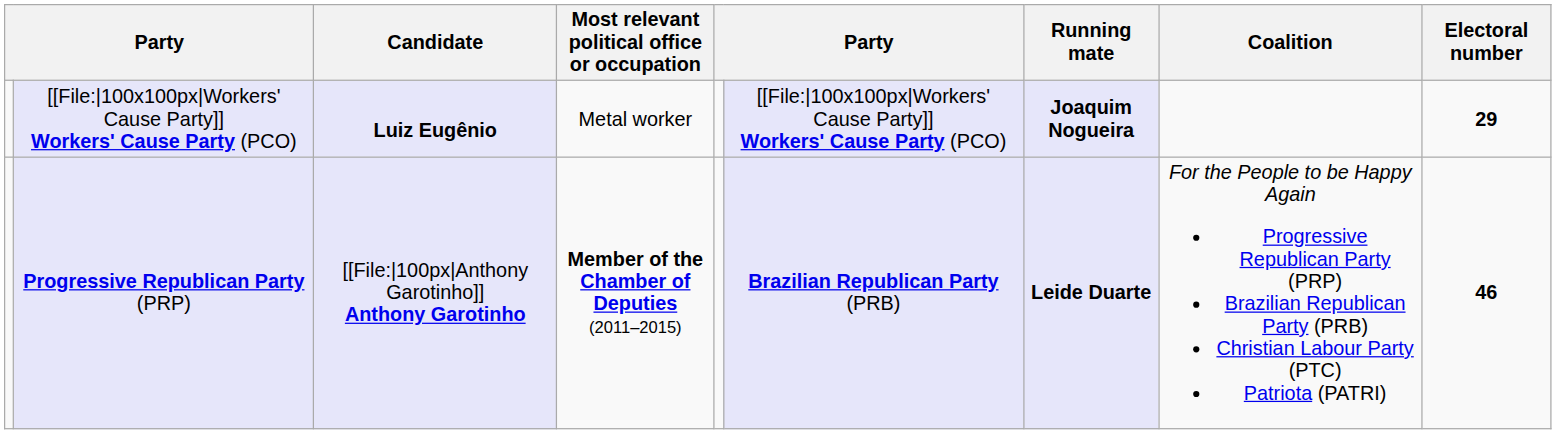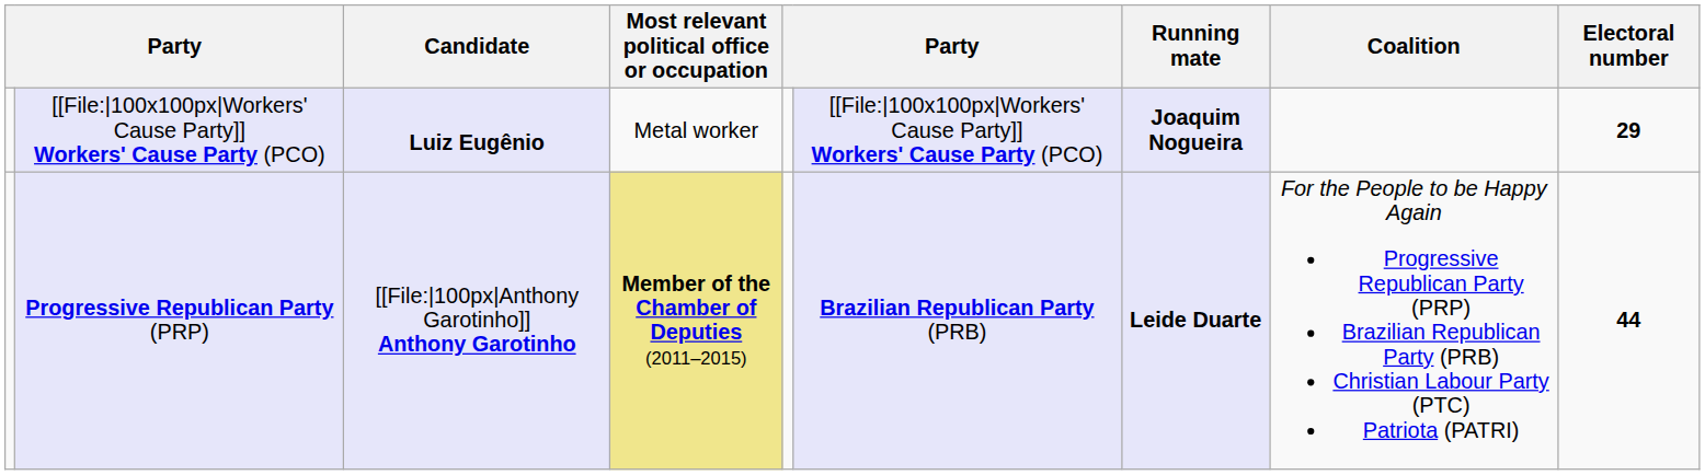Progressive Republican Party (PRP) | Most relevant political office or occupation: no background -> khaki background
Progressive Republican Party (PRP) | Electoral number: 46 -> 44
